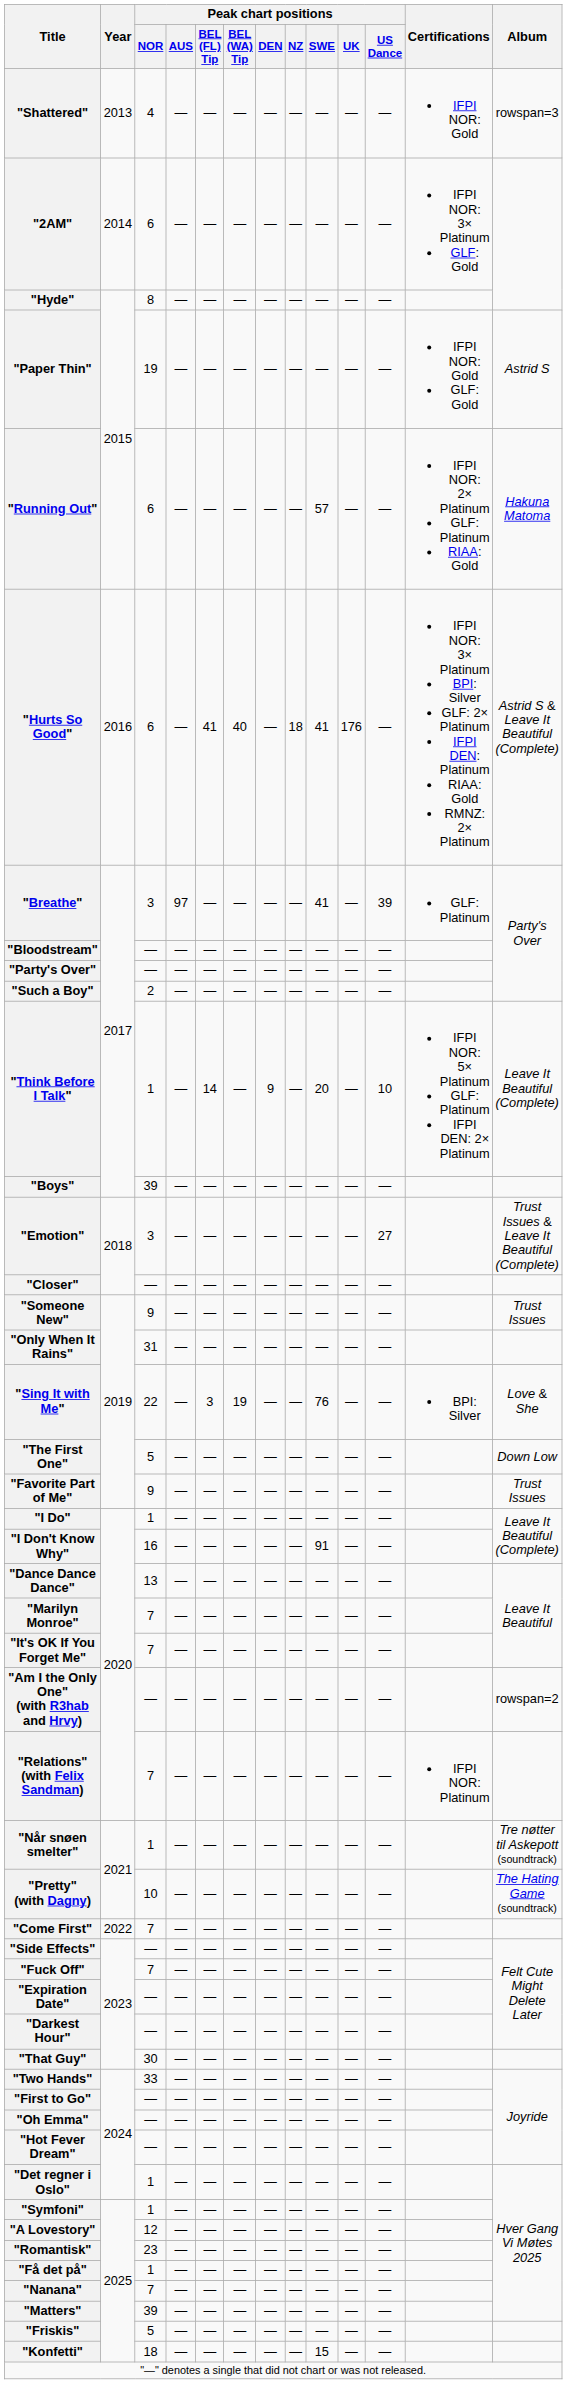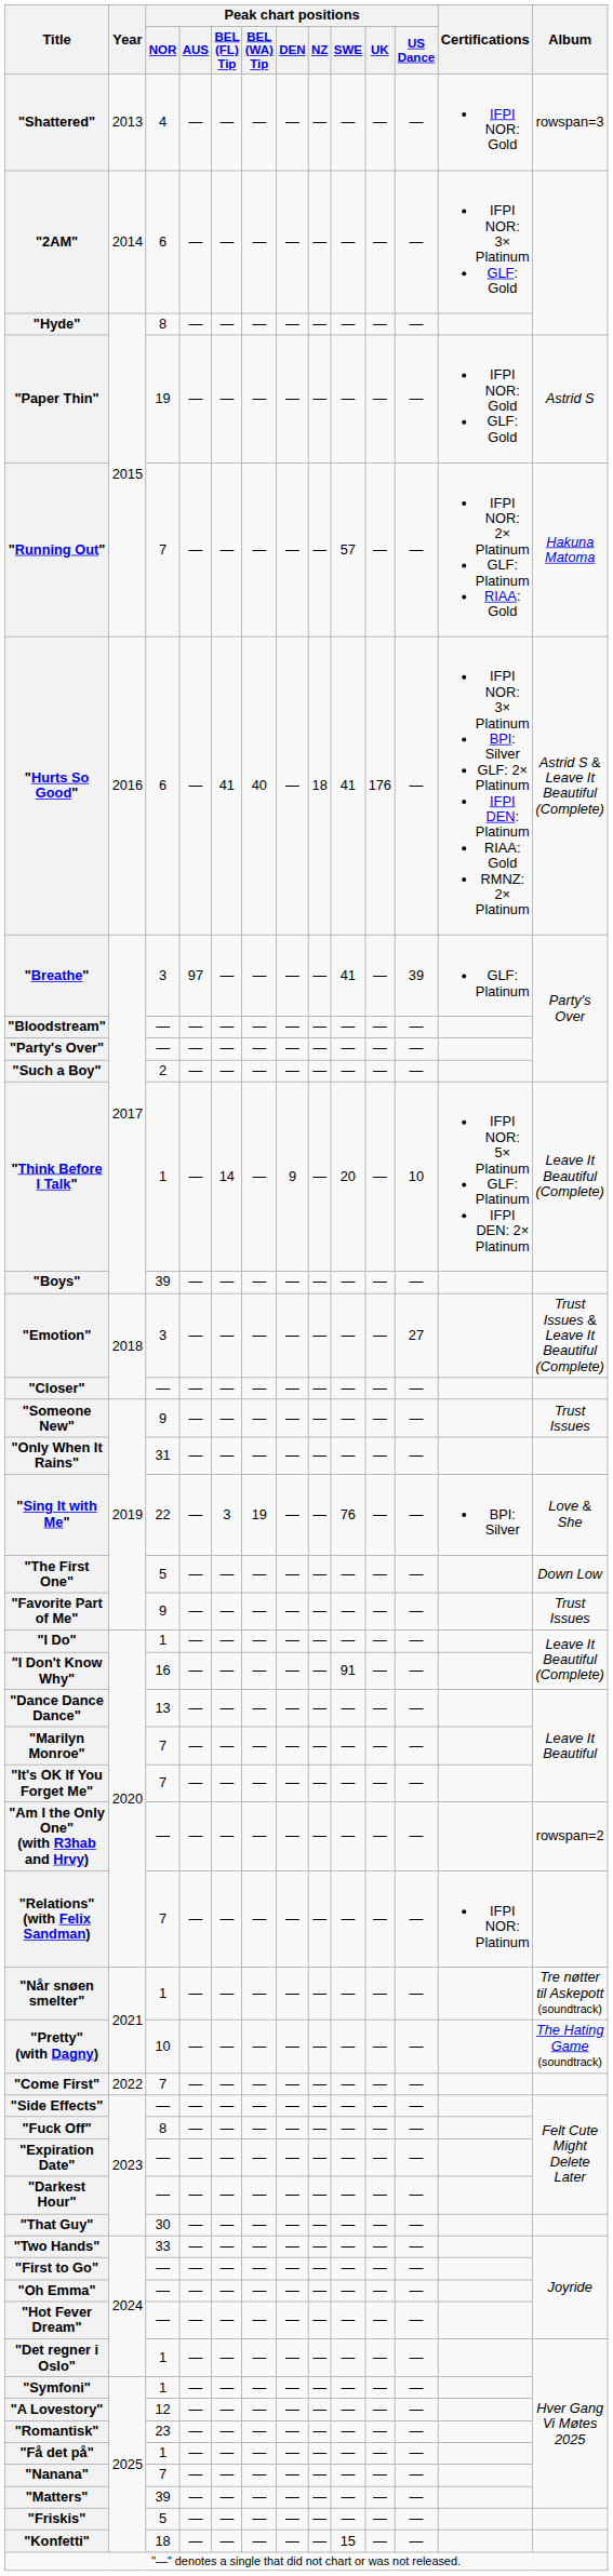"Running Out" | Peak chart positions / NOR: 6 -> 7
"Fuck Off" | Peak chart positions / NOR: 7 -> 8
